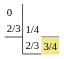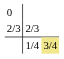row 2 | column 2: 1/4 -> 2/3
row 3 | column 2: 2/3 -> 1/4
